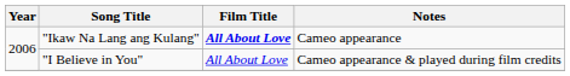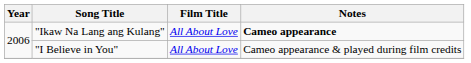row 2 | Film Title: bold -> normal
row 2 | Notes: normal -> bold
